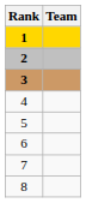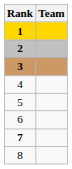7 | Rank: normal -> bold
